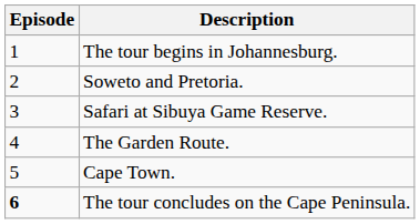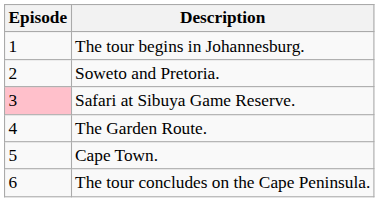Safari at Sibuya Game Reserve. | Episode: no background -> pink background
The tour concludes on the Cape Peninsula. | Episode: bold -> normal
